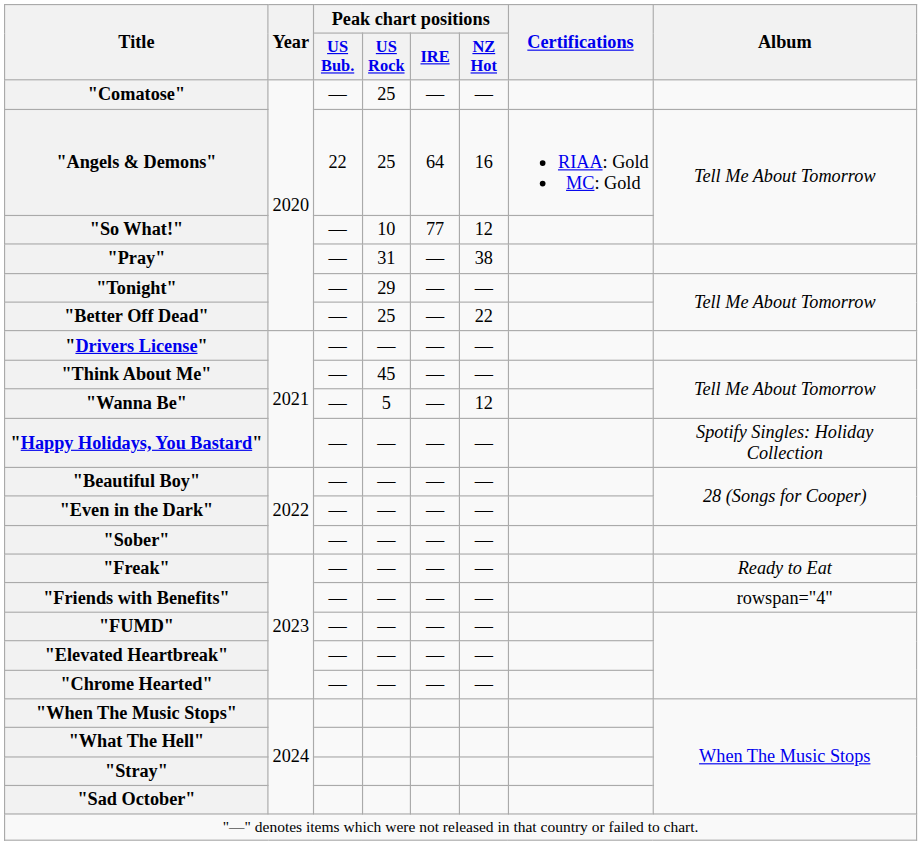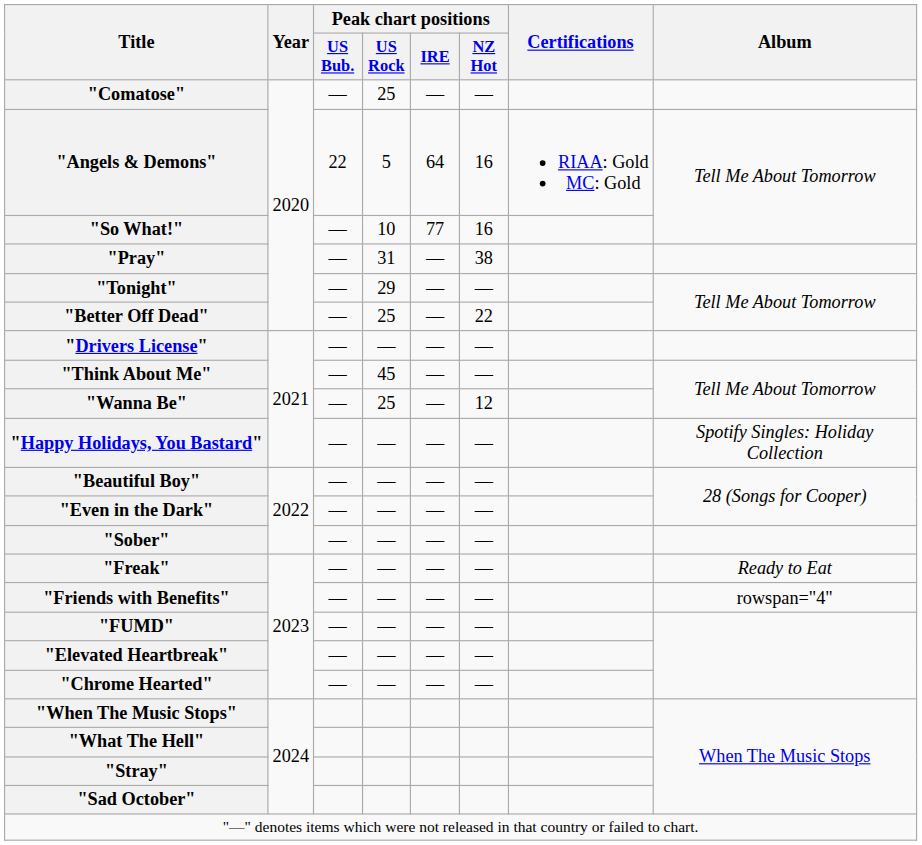"Angels & Demons" | Peak chart positions / US Rock: 25 -> 5
"So What!" | Peak chart positions / NZ Hot: 12 -> 16
"Wanna Be" | Peak chart positions / US Rock: 5 -> 25
